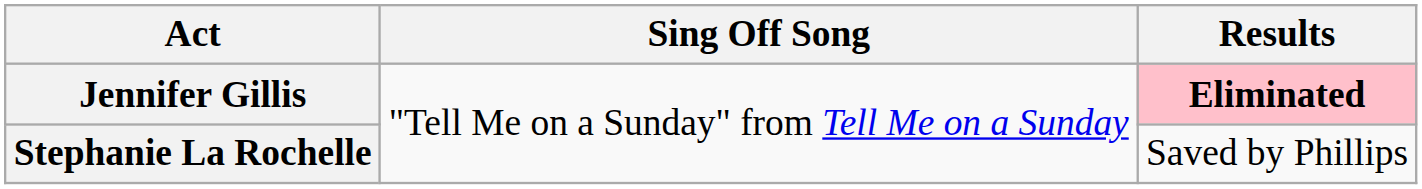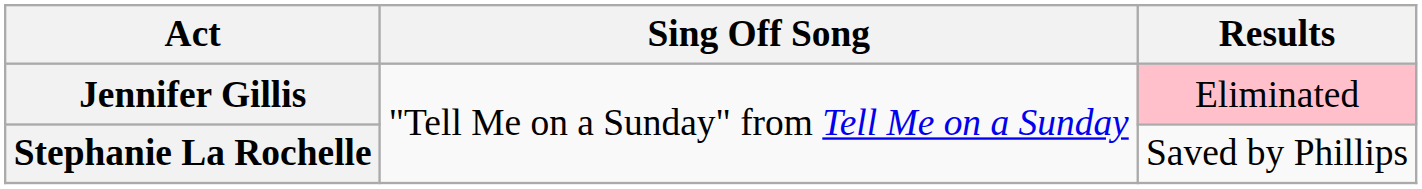Jennifer Gillis | Results: bold -> normal
